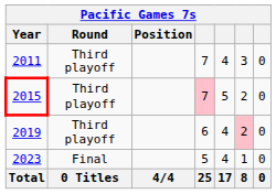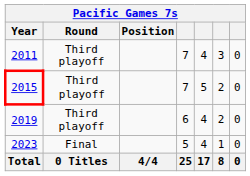2015 | column 4: pink background -> no background
2019 | column 6: pink background -> no background
